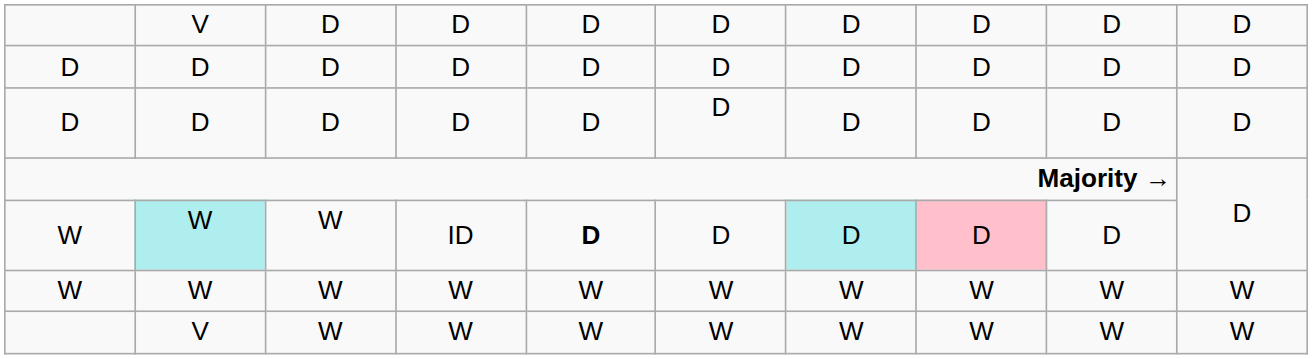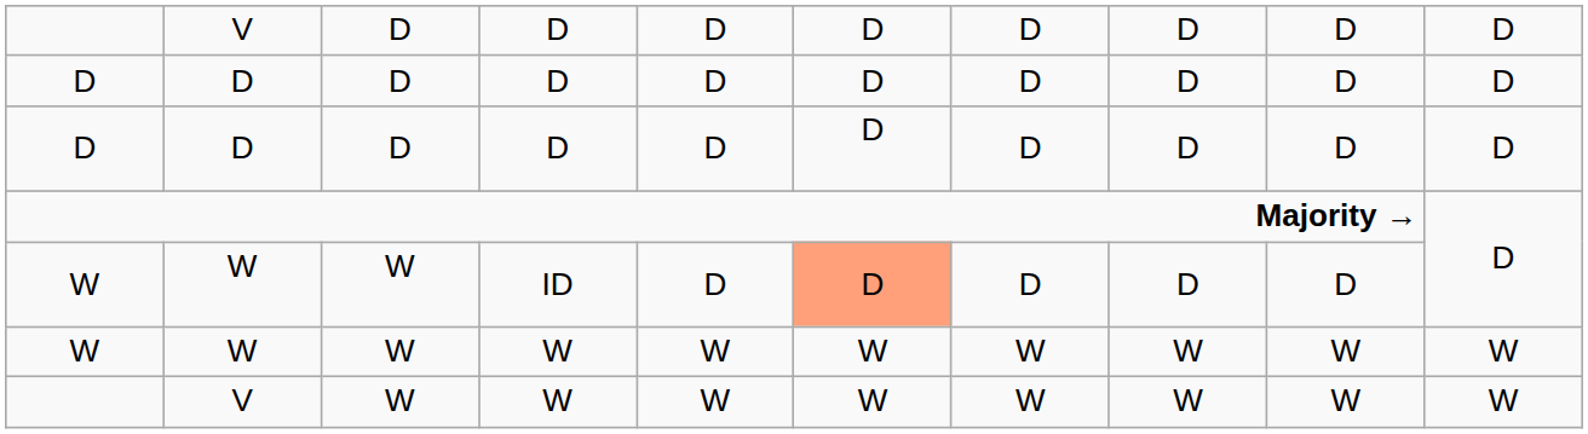W / ID | column 2: paleturquoise background -> no background
W / ID | column 5: bold -> normal
W / ID | column 6: no background -> lightsalmon background
W / ID | column 7: paleturquoise background -> no background
W / ID | column 8: pink background -> no background
